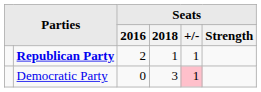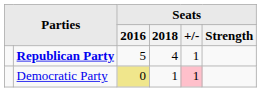Republican Party | Seats / 2016: 2 -> 5
Republican Party | Seats / 2018: 1 -> 4
Democratic Party | Seats / 2016: no background -> khaki background
Democratic Party | Seats / 2018: 3 -> 1
